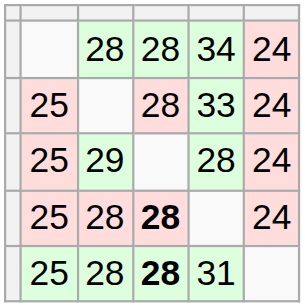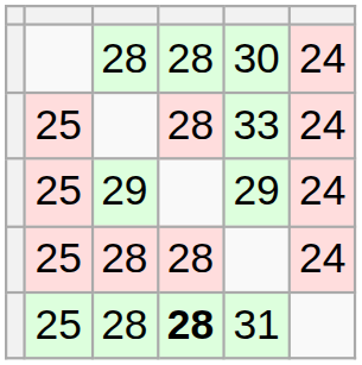row 2 | column 5: 34 -> 30
row 4 | column 5: 28 -> 29
row 5 | column 4: bold -> normal
